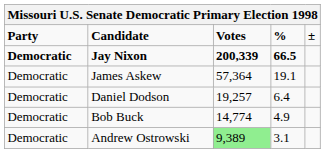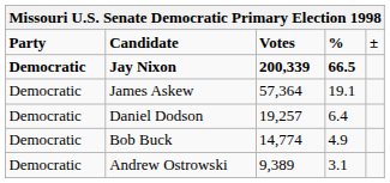Andrew Ostrowski | Votes: lightgreen background -> no background
